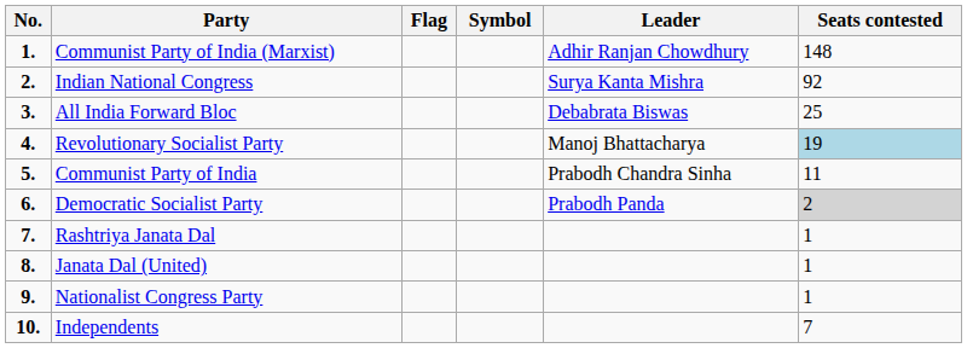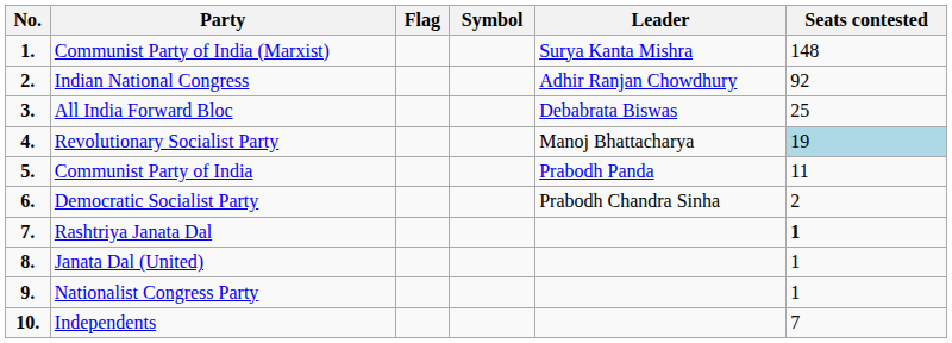Communist Party of India (Marxist) | Leader: Adhir Ranjan Chowdhury -> Surya Kanta Mishra
Indian National Congress | Leader: Surya Kanta Mishra -> Adhir Ranjan Chowdhury
Communist Party of India | Leader: Prabodh Chandra Sinha -> Prabodh Panda
Democratic Socialist Party | Leader: Prabodh Panda -> Prabodh Chandra Sinha
Democratic Socialist Party | Seats contested: lightgrey background -> no background
Rashtriya Janata Dal | Seats contested: normal -> bold
